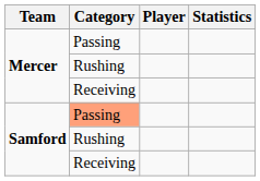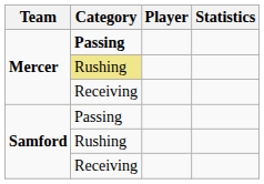Mercer / Passing | Category: normal -> bold
Mercer / Rushing | Category: no background -> khaki background
Samford / Passing | Category: lightsalmon background -> no background
